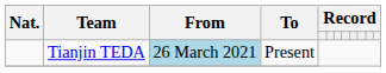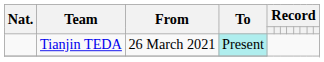Tianjin TEDA | From: lightblue background -> no background
Tianjin TEDA | To: no background -> paleturquoise background
